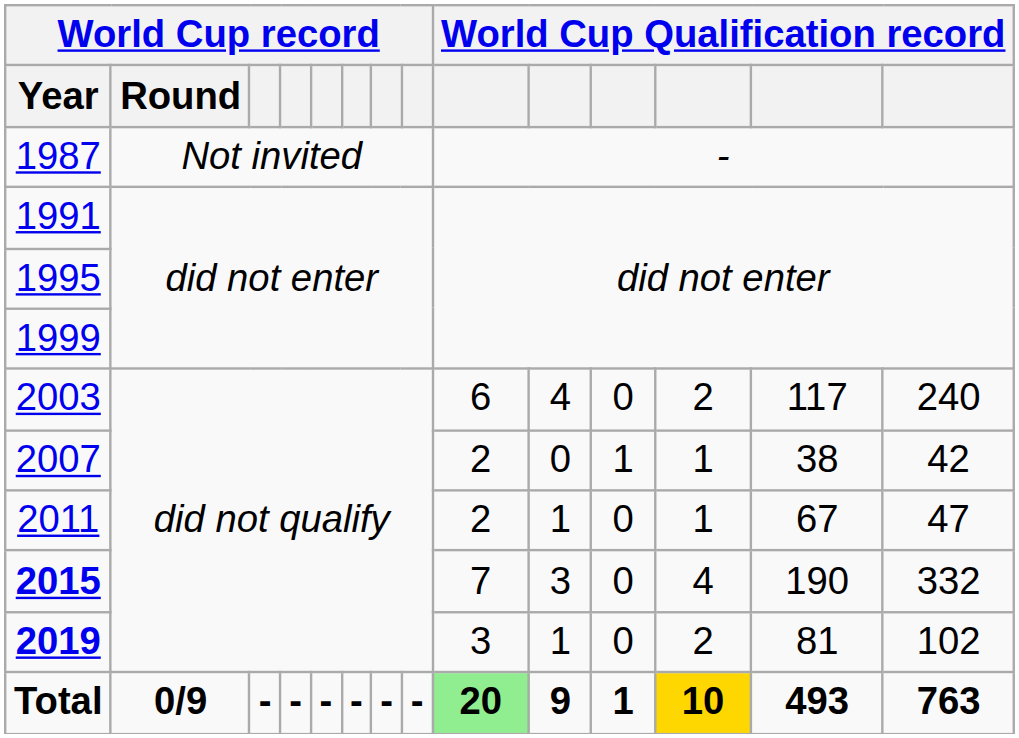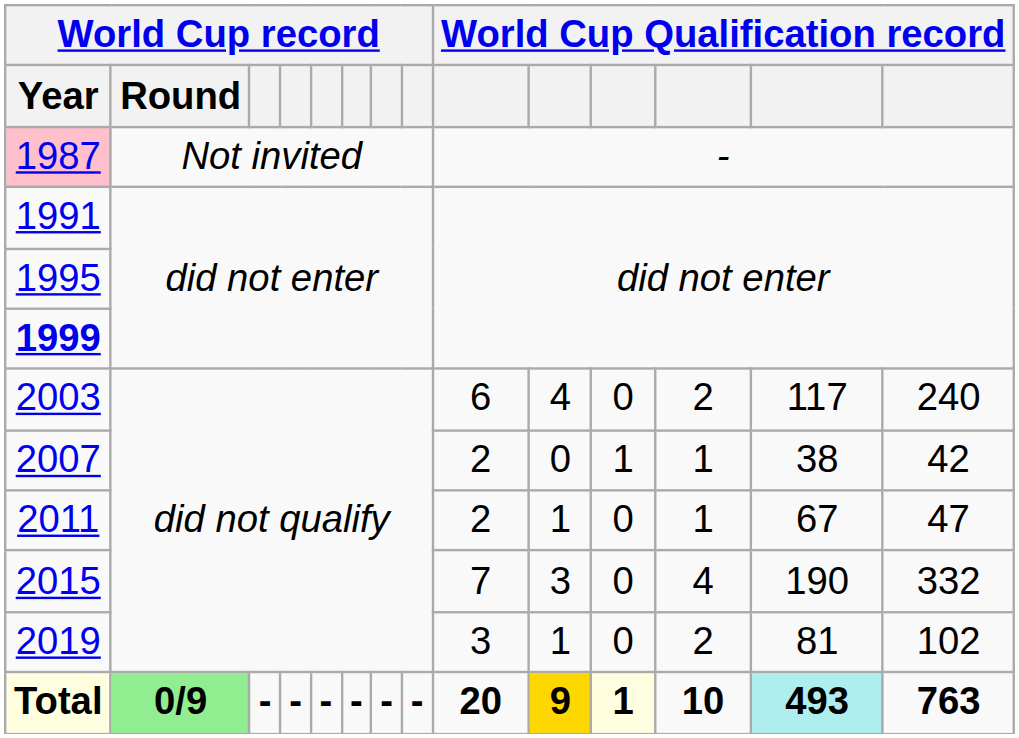1987 | World Cup record / Year: no background -> pink background
1999 | World Cup record / Year: normal -> bold
2015 | World Cup record / Year: bold -> normal
2019 | World Cup record / Year: bold -> normal
Total | World Cup record / Year: no background -> lightyellow background
Total | World Cup record / Round: no background -> lightgreen background
Total | column 9: lightgreen background -> no background
Total | column 10: no background -> gold background
Total | column 11: no background -> lightyellow background
Total | column 12: gold background -> no background
Total | column 13: no background -> paleturquoise background
